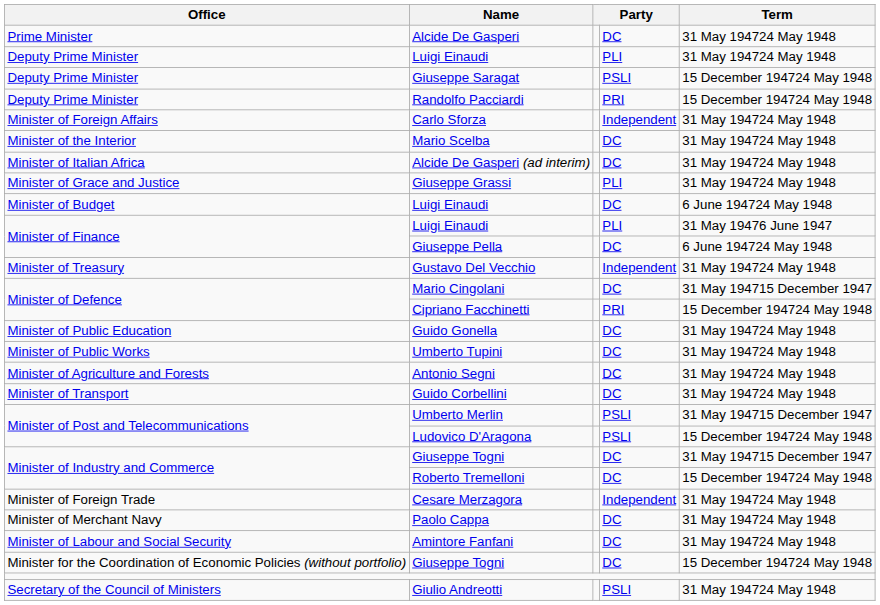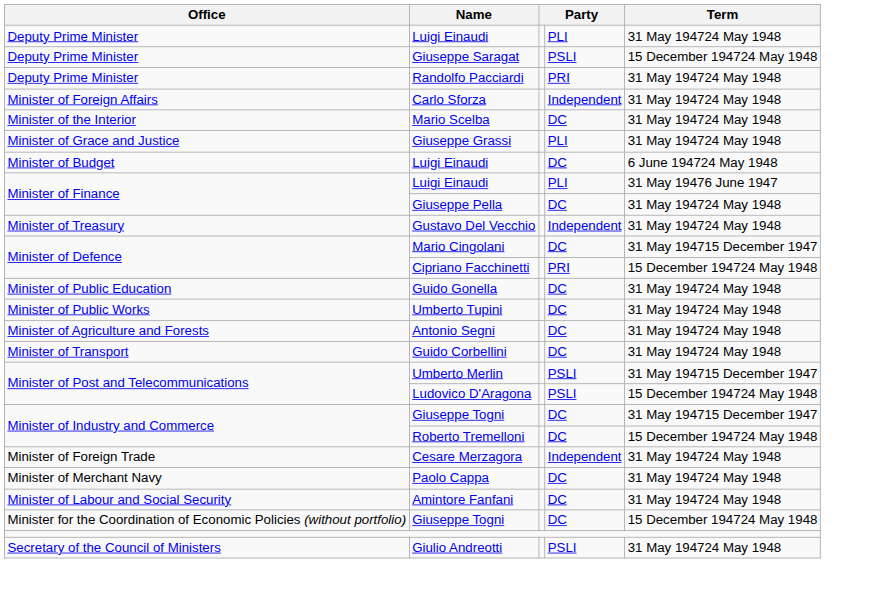- row: Prime Minister | Alcide De Gasperi | DC | 31 May 194724 May 1948
Randolfo Pacciardi | Term: 15 December 194724 May 1948 -> 31 May 194724 May 1948
- row: Minister of Italian Africa | Alcide De Gasperi (ad interim) | DC | 31 May 194724 May 1948
Giuseppe Pella | Term: 6 June 194724 May 1948 -> 31 May 194724 May 1948
